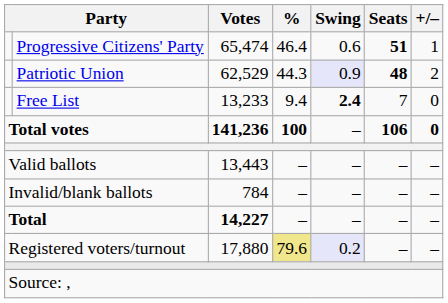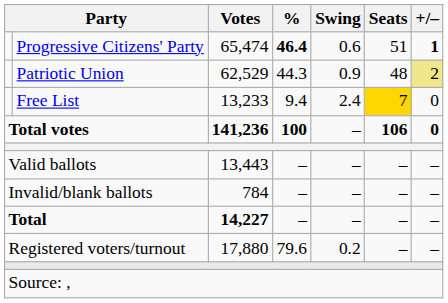Progressive Citizens' Party | %: normal -> bold
Progressive Citizens' Party | Seats: bold -> normal
Progressive Citizens' Party | +/–: normal -> bold
Patriotic Union | Swing: lavender background -> no background
Patriotic Union | Seats: bold -> normal
Patriotic Union | +/–: no background -> khaki background
Free List | Swing: bold -> normal
Free List | Seats: no background -> gold background
Registered voters/turnout | %: khaki background -> no background
Registered voters/turnout | Swing: lavender background -> no background
